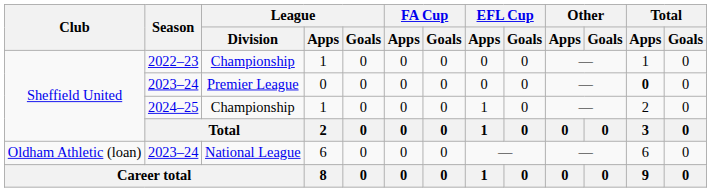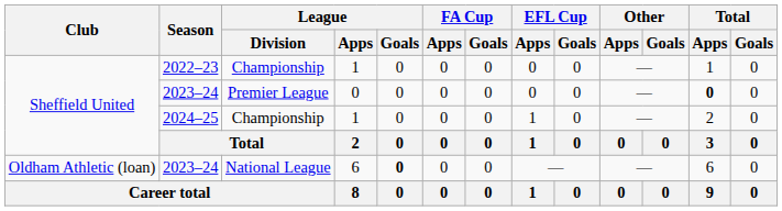2023–24 / National League | League / Goals: normal -> bold
